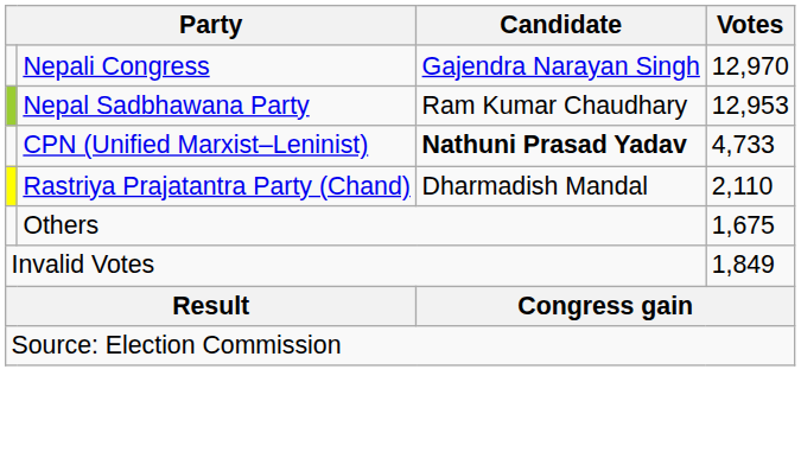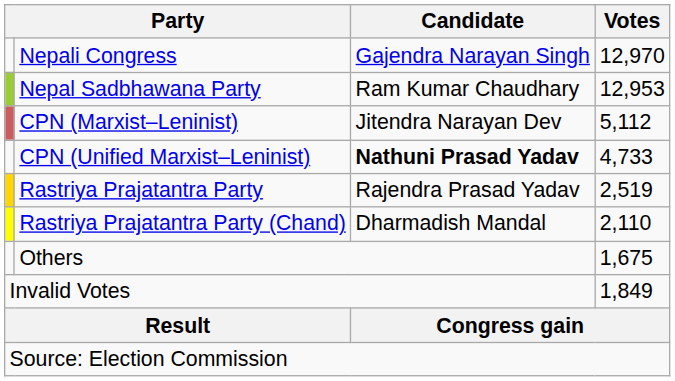+ row: CPN (Marxist–Leninist) | Jitendra Narayan Dev | 5,112
+ row: Rastriya Prajatantra Party | Rajendra Prasad Yadav | 2,519
